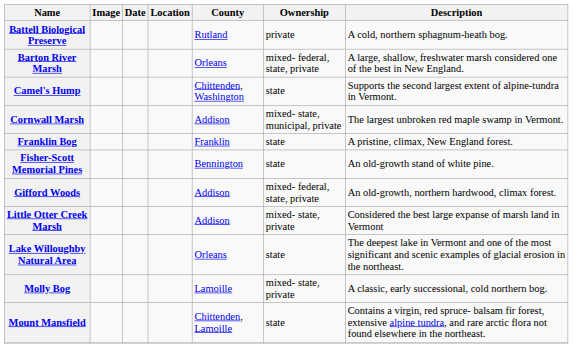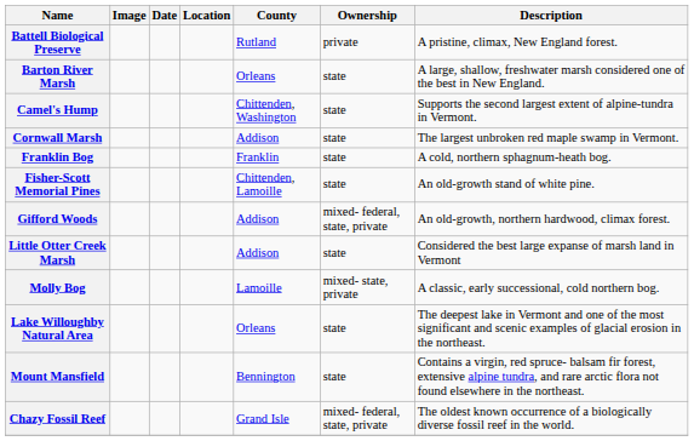Battell Biological Preserve | Description: A cold, northern sphagnum-heath bog. -> A pristine, climax, New England forest.
Barton River Marsh | Ownership: mixed- federal, state, private -> state
Cornwall Marsh | Ownership: mixed- state, municipal, private -> state
Franklin Bog | Description: A pristine, climax, New England forest. -> A cold, northern sphagnum-heath bog.
Fisher-Scott Memorial Pines | County: Bennington -> Chittenden, Lamoille
Little Otter Creek Marsh | Ownership: mixed- state, private -> state
rows swapped: Lake Willoughby Natural Area <-> Molly Bog
Mount Mansfield | County: Chittenden, Lamoille -> Bennington
+ row: Chazy Fossil Reef | Grand Isle | mixed- federal, state, private | The oldest known occurrence of a biologically diverse fossil reef in the world.
